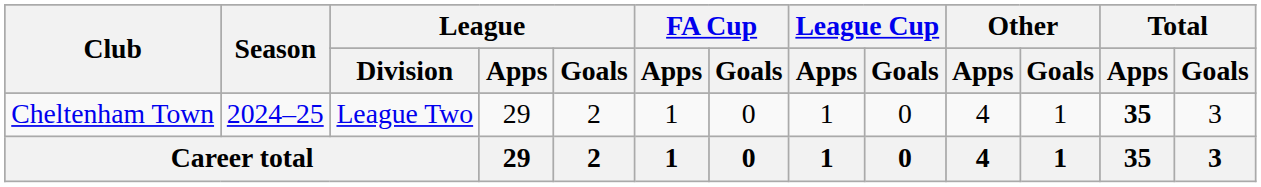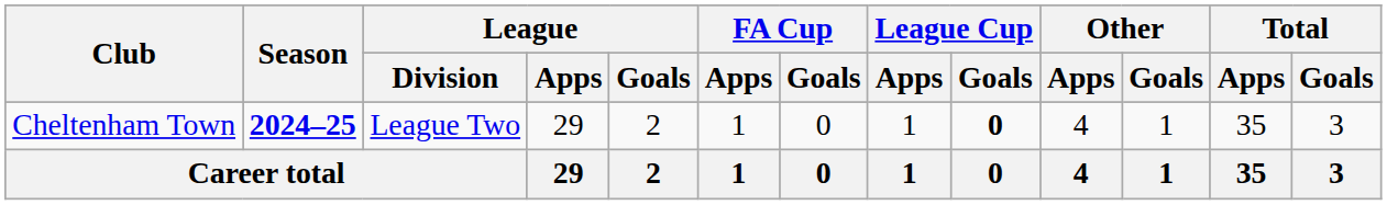Cheltenham Town | Season: normal -> bold
Cheltenham Town | League Cup / Goals: normal -> bold
Cheltenham Town | Total / Apps: bold -> normal
